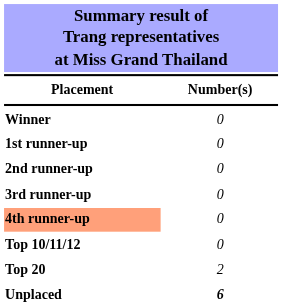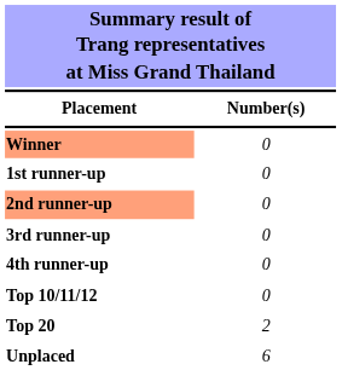row 3 | column 1: no background -> lightsalmon background
row 5 | column 1: no background -> lightsalmon background
row 7 | column 1: lightsalmon background -> no background
row 10 | column 2: bold -> normal
